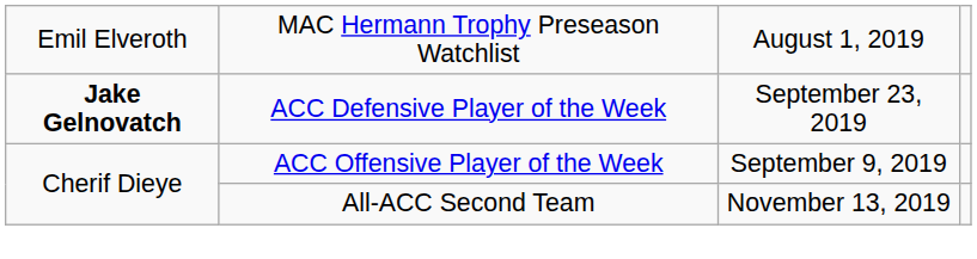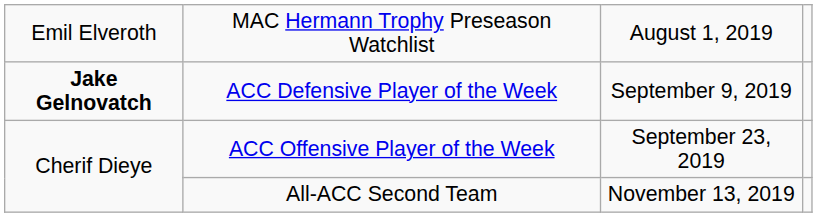ACC Defensive Player of the Week | column 3: September 23, 2019 -> September 9, 2019
ACC Offensive Player of the Week | column 3: September 9, 2019 -> September 23, 2019
